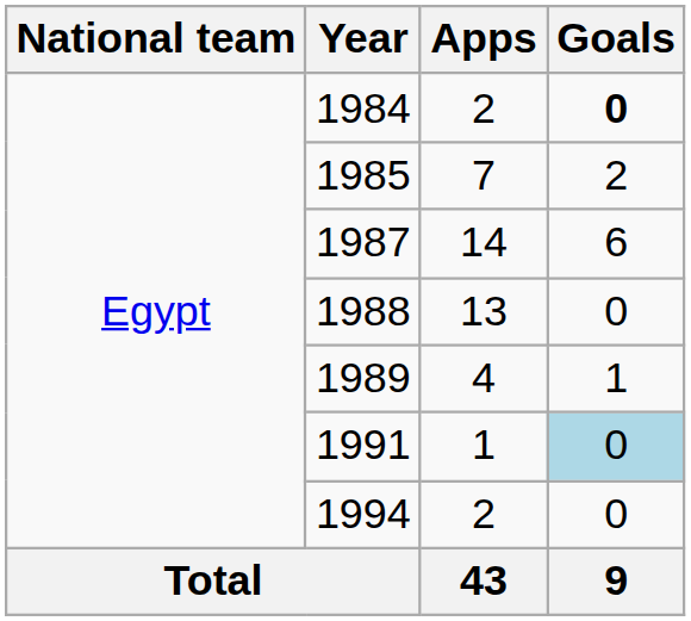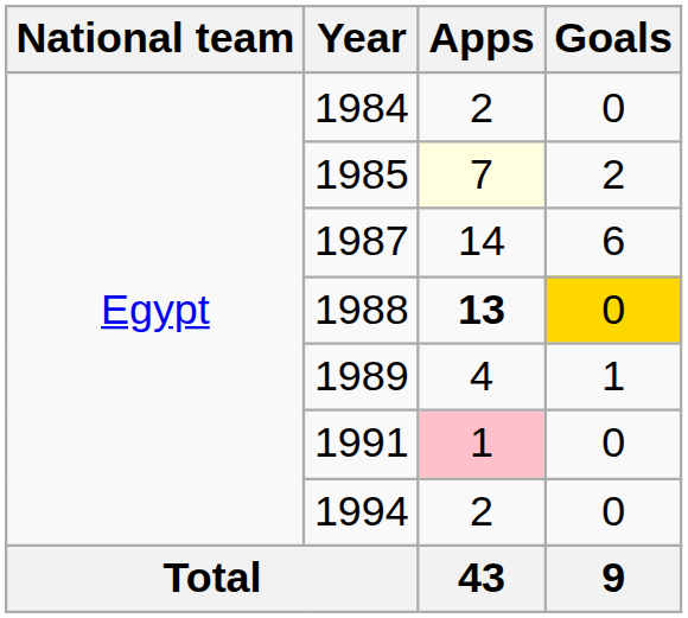1984 | Goals: bold -> normal
1985 | Apps: no background -> lightyellow background
1988 | Apps: normal -> bold
1988 | Goals: no background -> gold background
1991 | Apps: no background -> pink background
1991 | Goals: lightblue background -> no background
